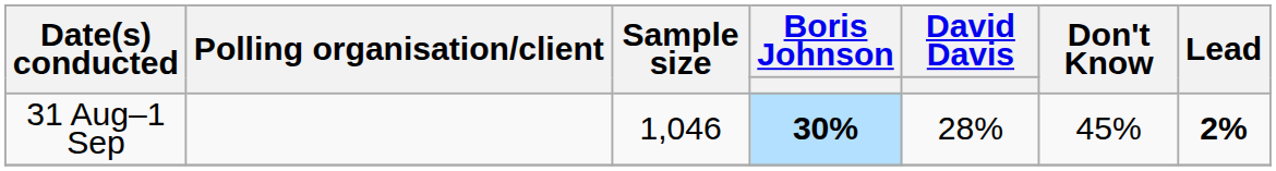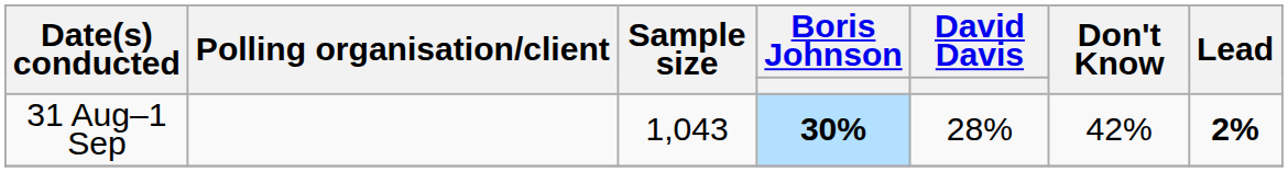31 Aug–1 Sep | Sample size: 1,046 -> 1,043
31 Aug–1 Sep | Don't Know: 45% -> 42%
